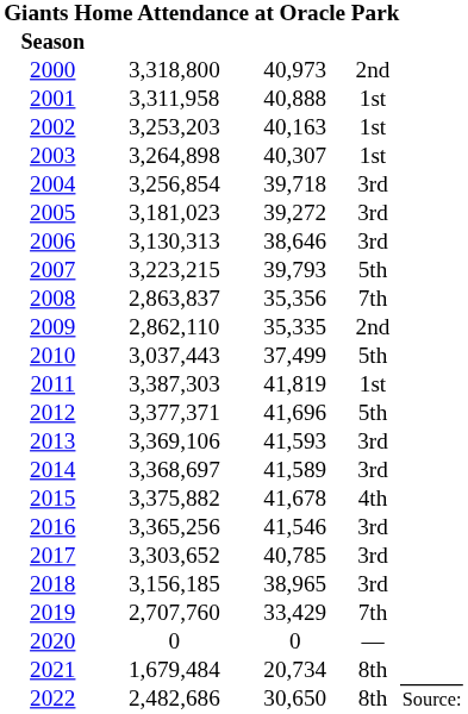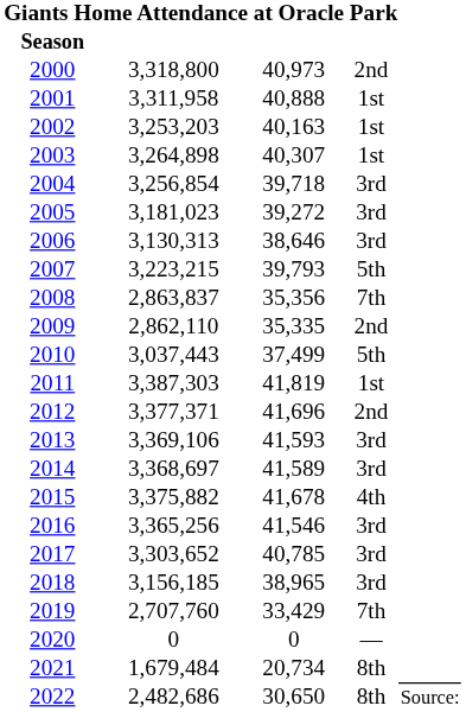2012 | column 4: 5th -> 2nd
